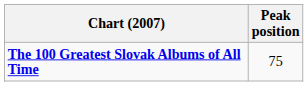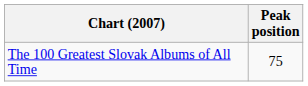row 2 | Chart (2007): bold -> normal
